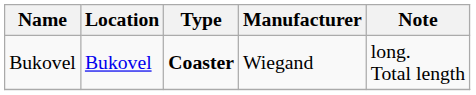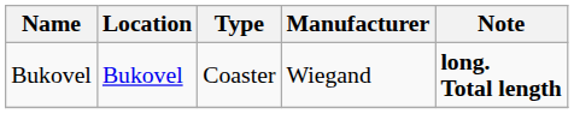row 2 | Type: bold -> normal
row 2 | Note: normal -> bold
